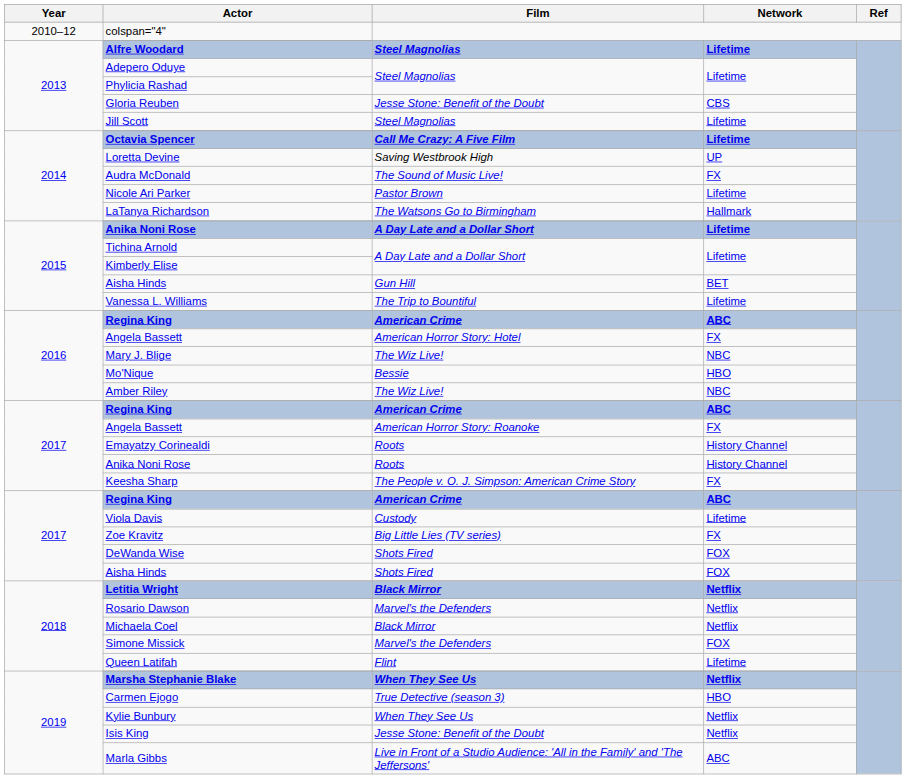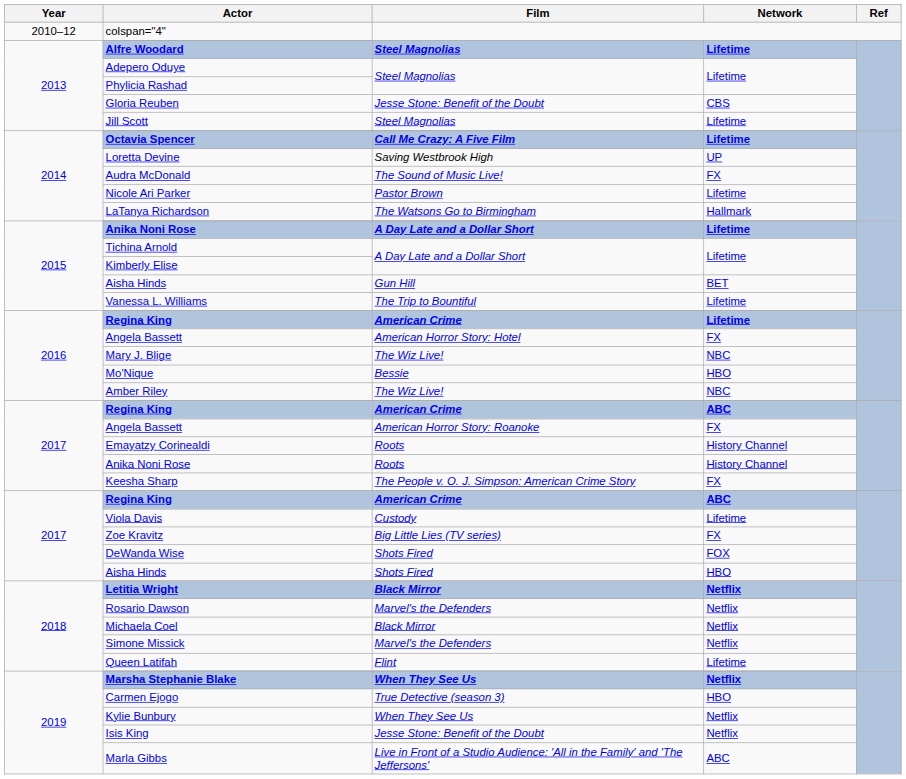2016 / Regina King | Network: ABC -> Lifetime
2017 / Aisha Hinds | Network: FOX -> HBO
Simone Missick | Network: FOX -> Netflix
